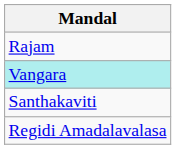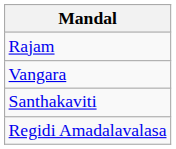row 3 | column 1: paleturquoise background -> no background
